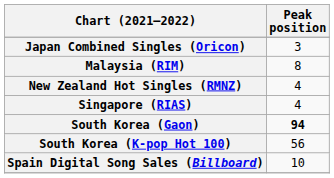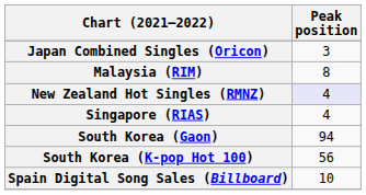New Zealand Hot Singles (RMNZ) | Peak position: no background -> lavender background
South Korea (Gaon) | Peak position: bold -> normal
